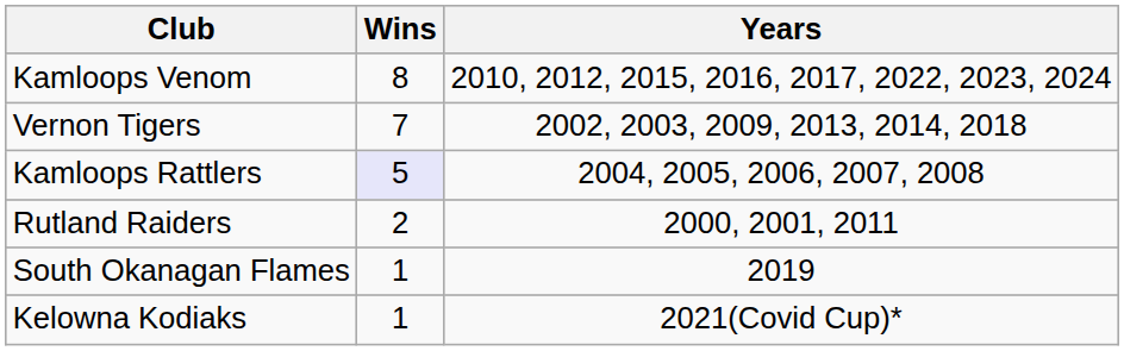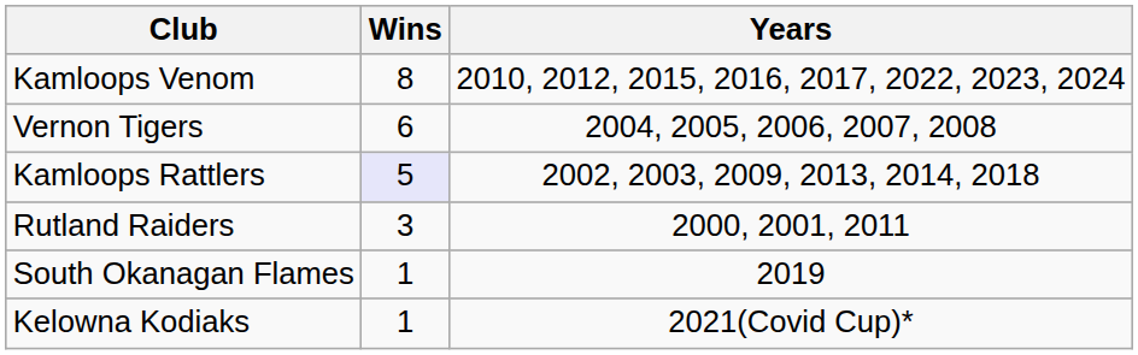Vernon Tigers | Wins: 7 -> 6
Vernon Tigers | Years: 2002, 2003, 2009, 2013, 2014, 2018 -> 2004, 2005, 2006, 2007, 2008
Kamloops Rattlers | Years: 2004, 2005, 2006, 2007, 2008 -> 2002, 2003, 2009, 2013, 2014, 2018
Rutland Raiders | Wins: 2 -> 3
